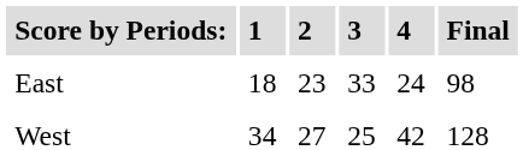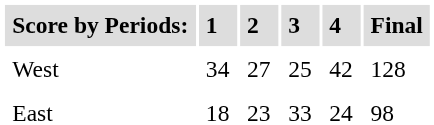rows swapped: West <-> East
